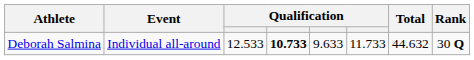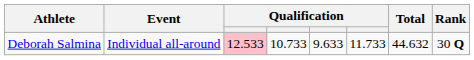row 3 | column 3: no background -> pink background
row 3 | column 4: bold -> normal
